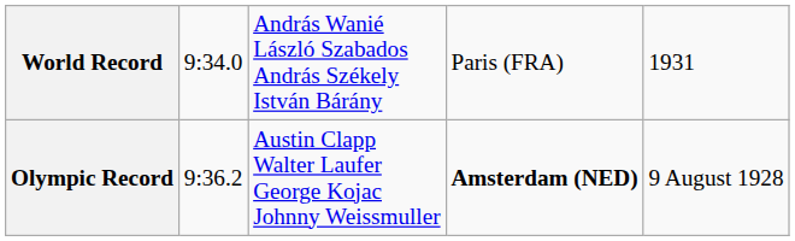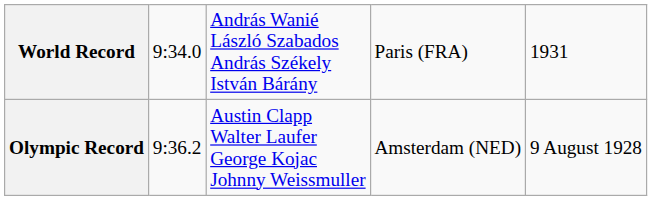Olympic Record | column 4: bold -> normal
